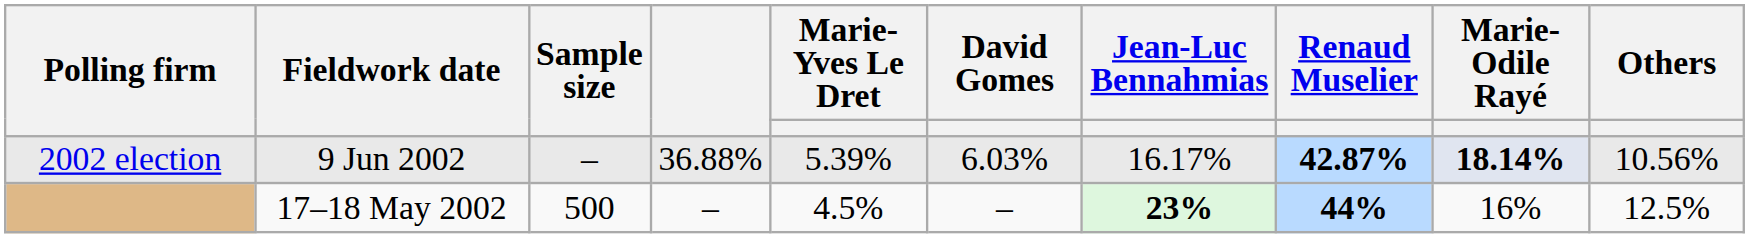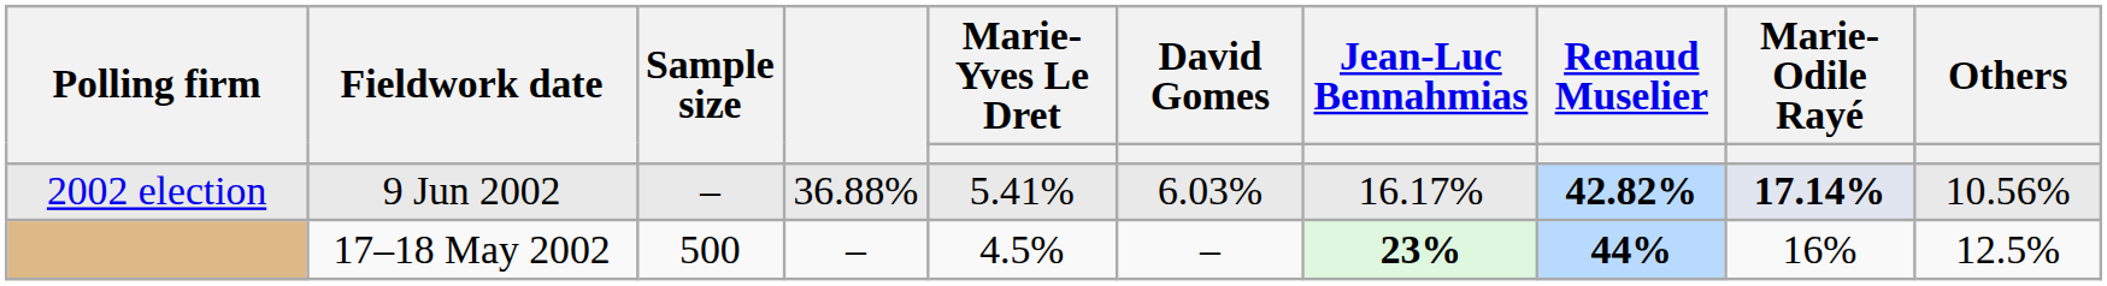2002 election | Marie-Yves Le Dret: 5.39% -> 5.41%
2002 election | Renaud Muselier: 42.87% -> 42.82%
2002 election | Marie-Odile Rayé: 18.14% -> 17.14%
